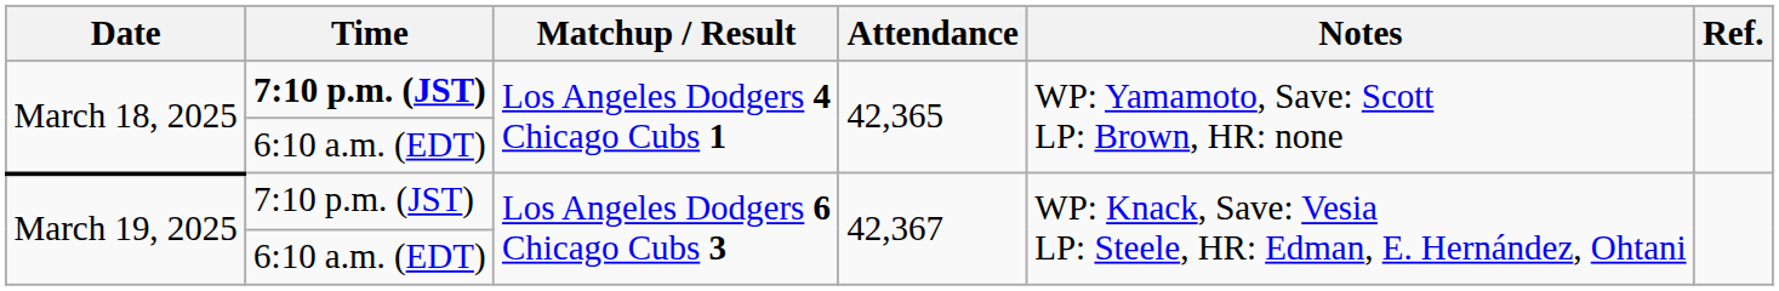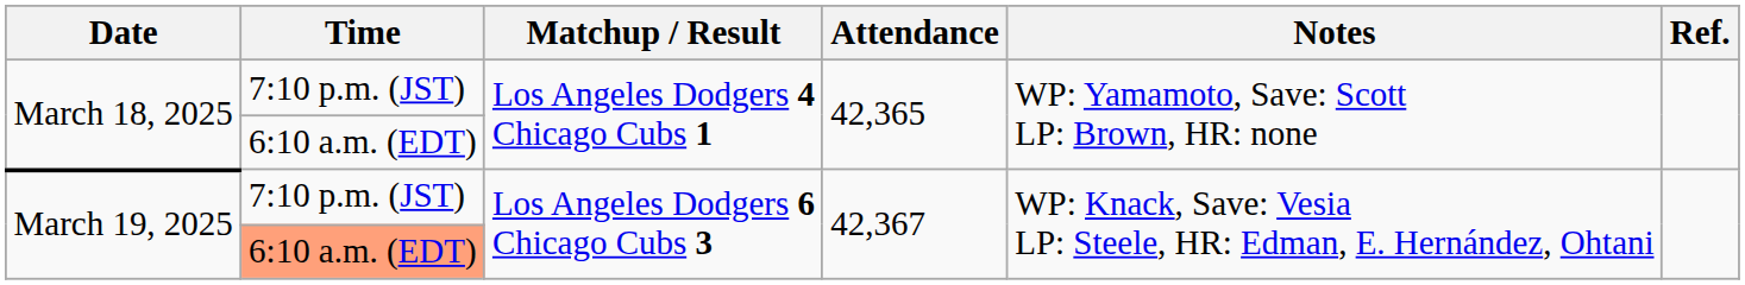March 18, 2025 / 7:10 p.m. (JST) | Time: bold -> normal
March 19, 2025 / 6:10 a.m. (EDT) | Time: no background -> lightsalmon background
